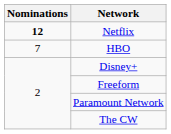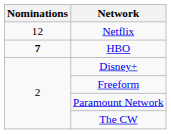Netflix | Nominations: bold -> normal
HBO | Nominations: normal -> bold
